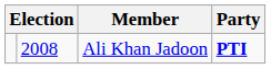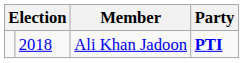Ali Khan Jadoon | column 2: 2008 -> 2018
